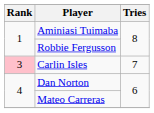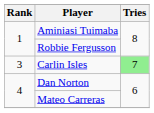Carlin Isles | Rank: pink background -> no background
Carlin Isles | Tries: no background -> lightgreen background
